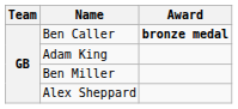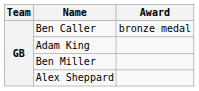Ben Caller | Award: bold -> normal
